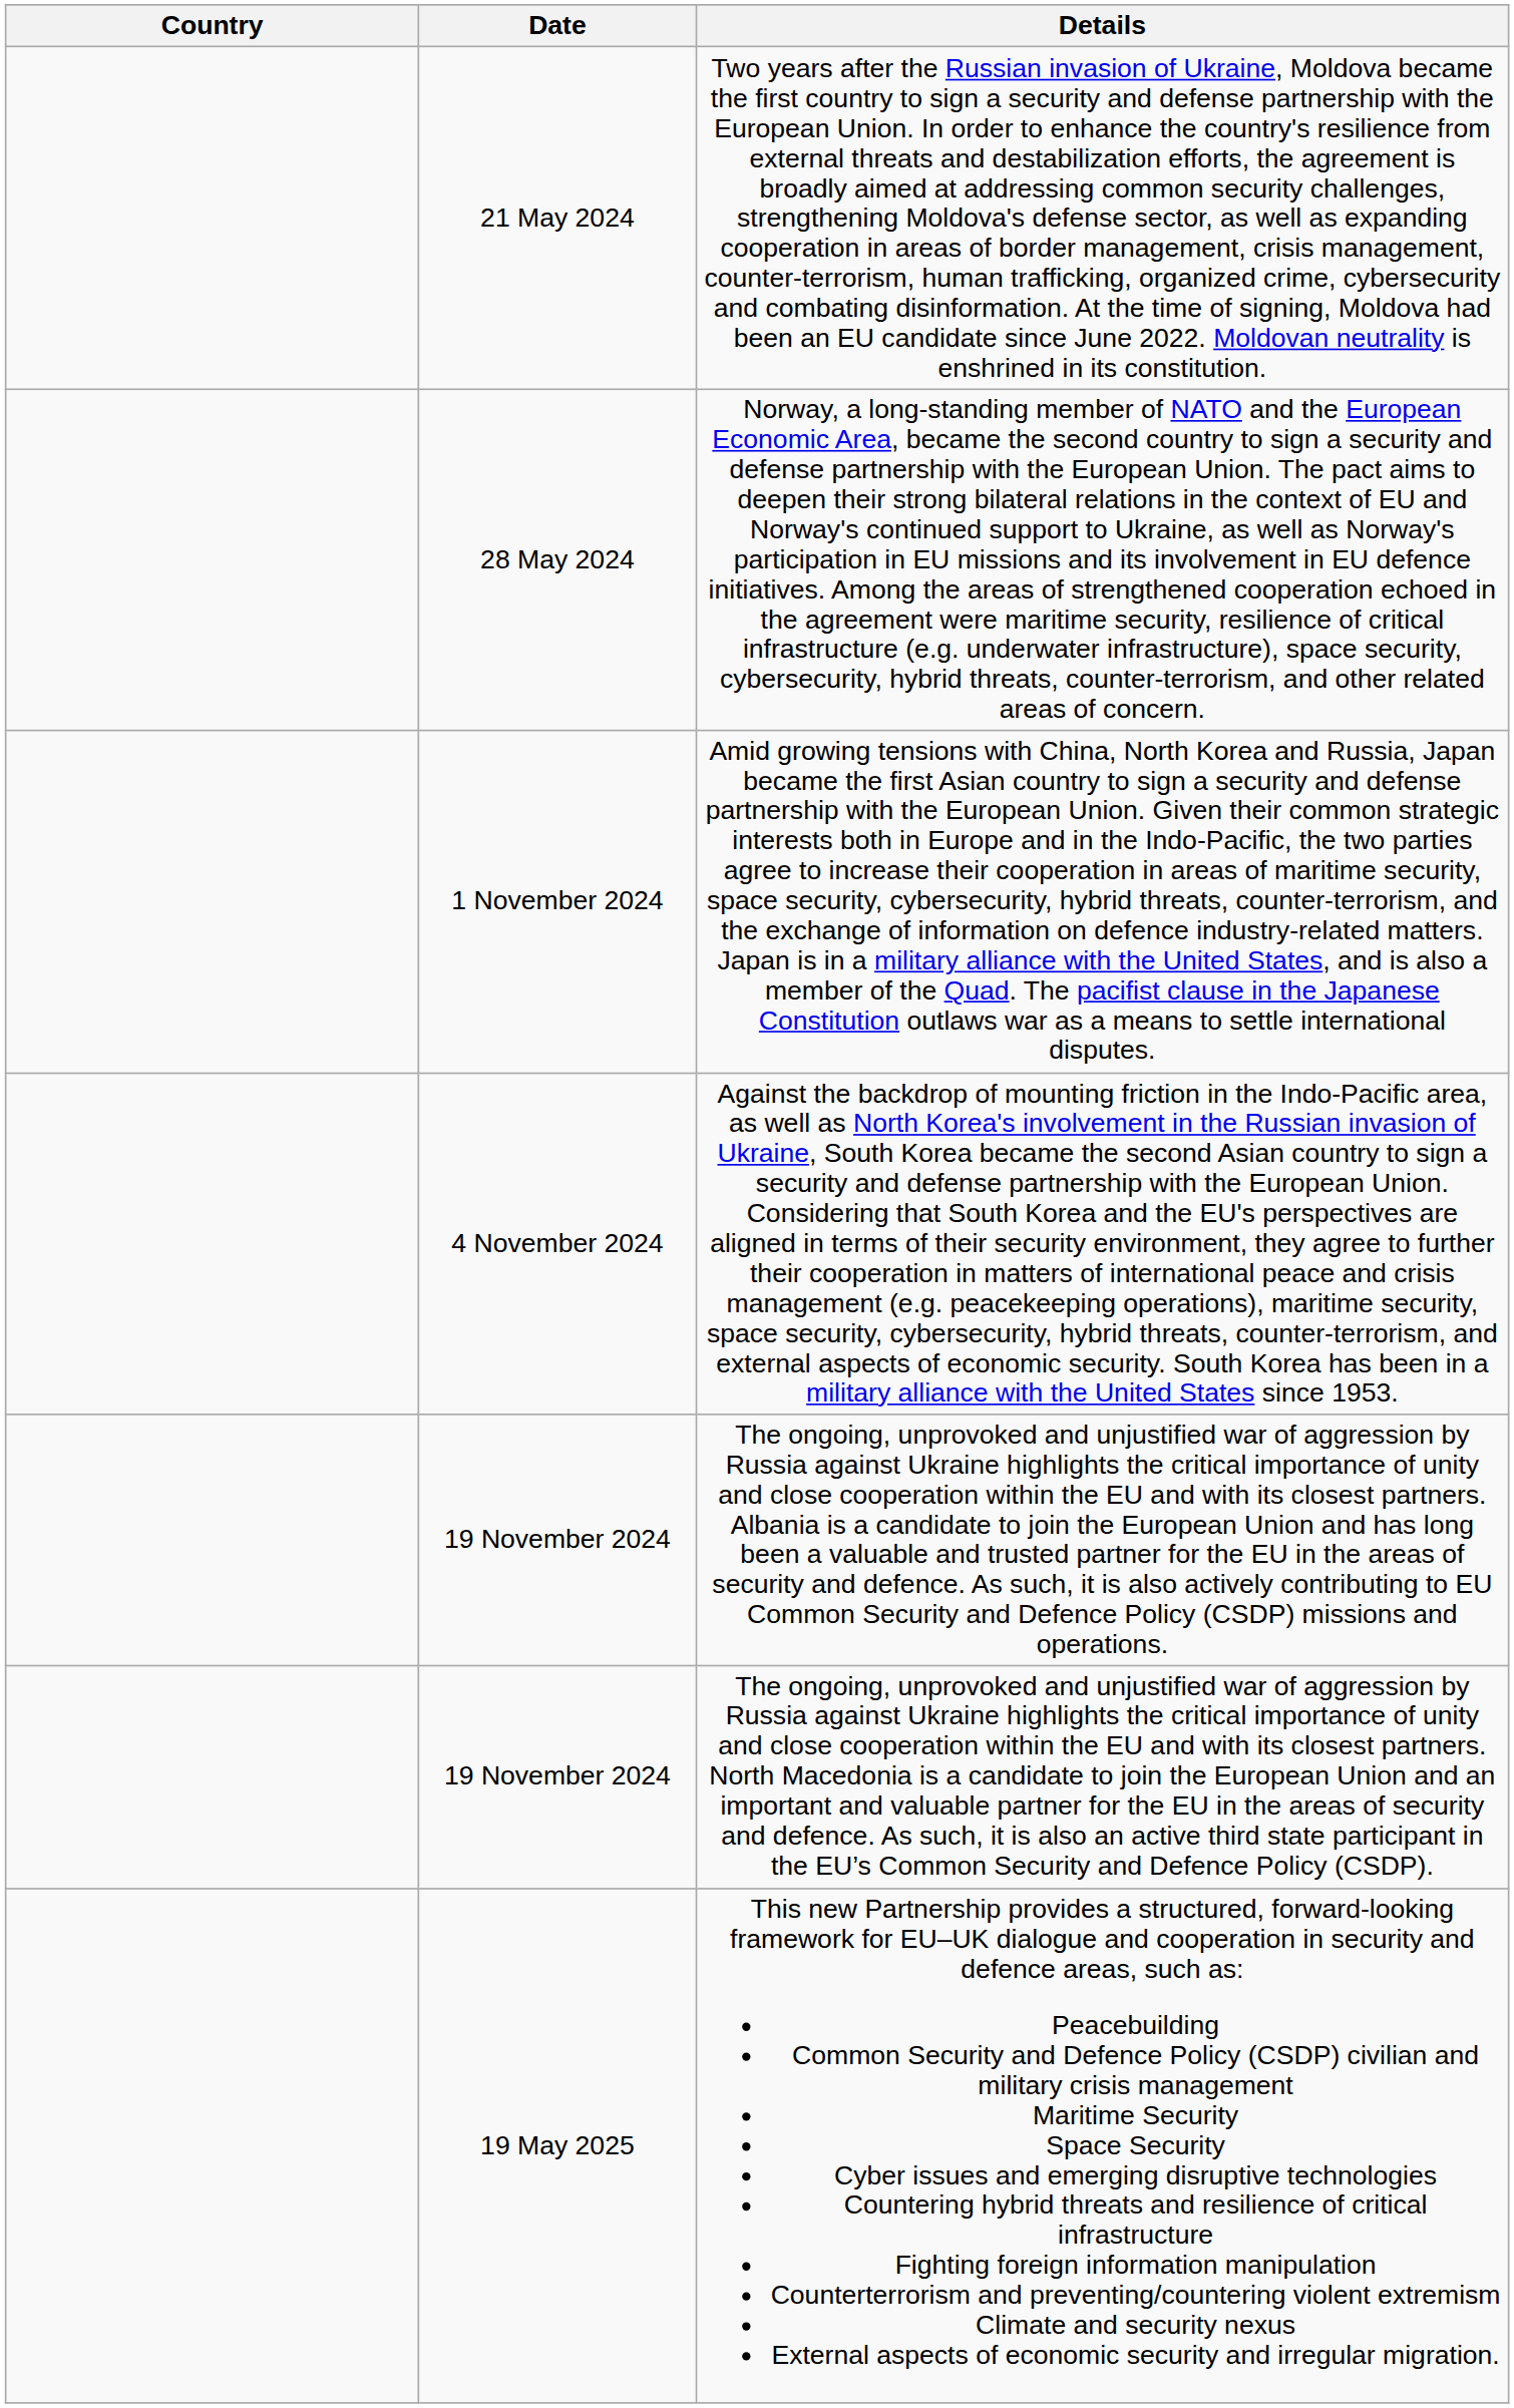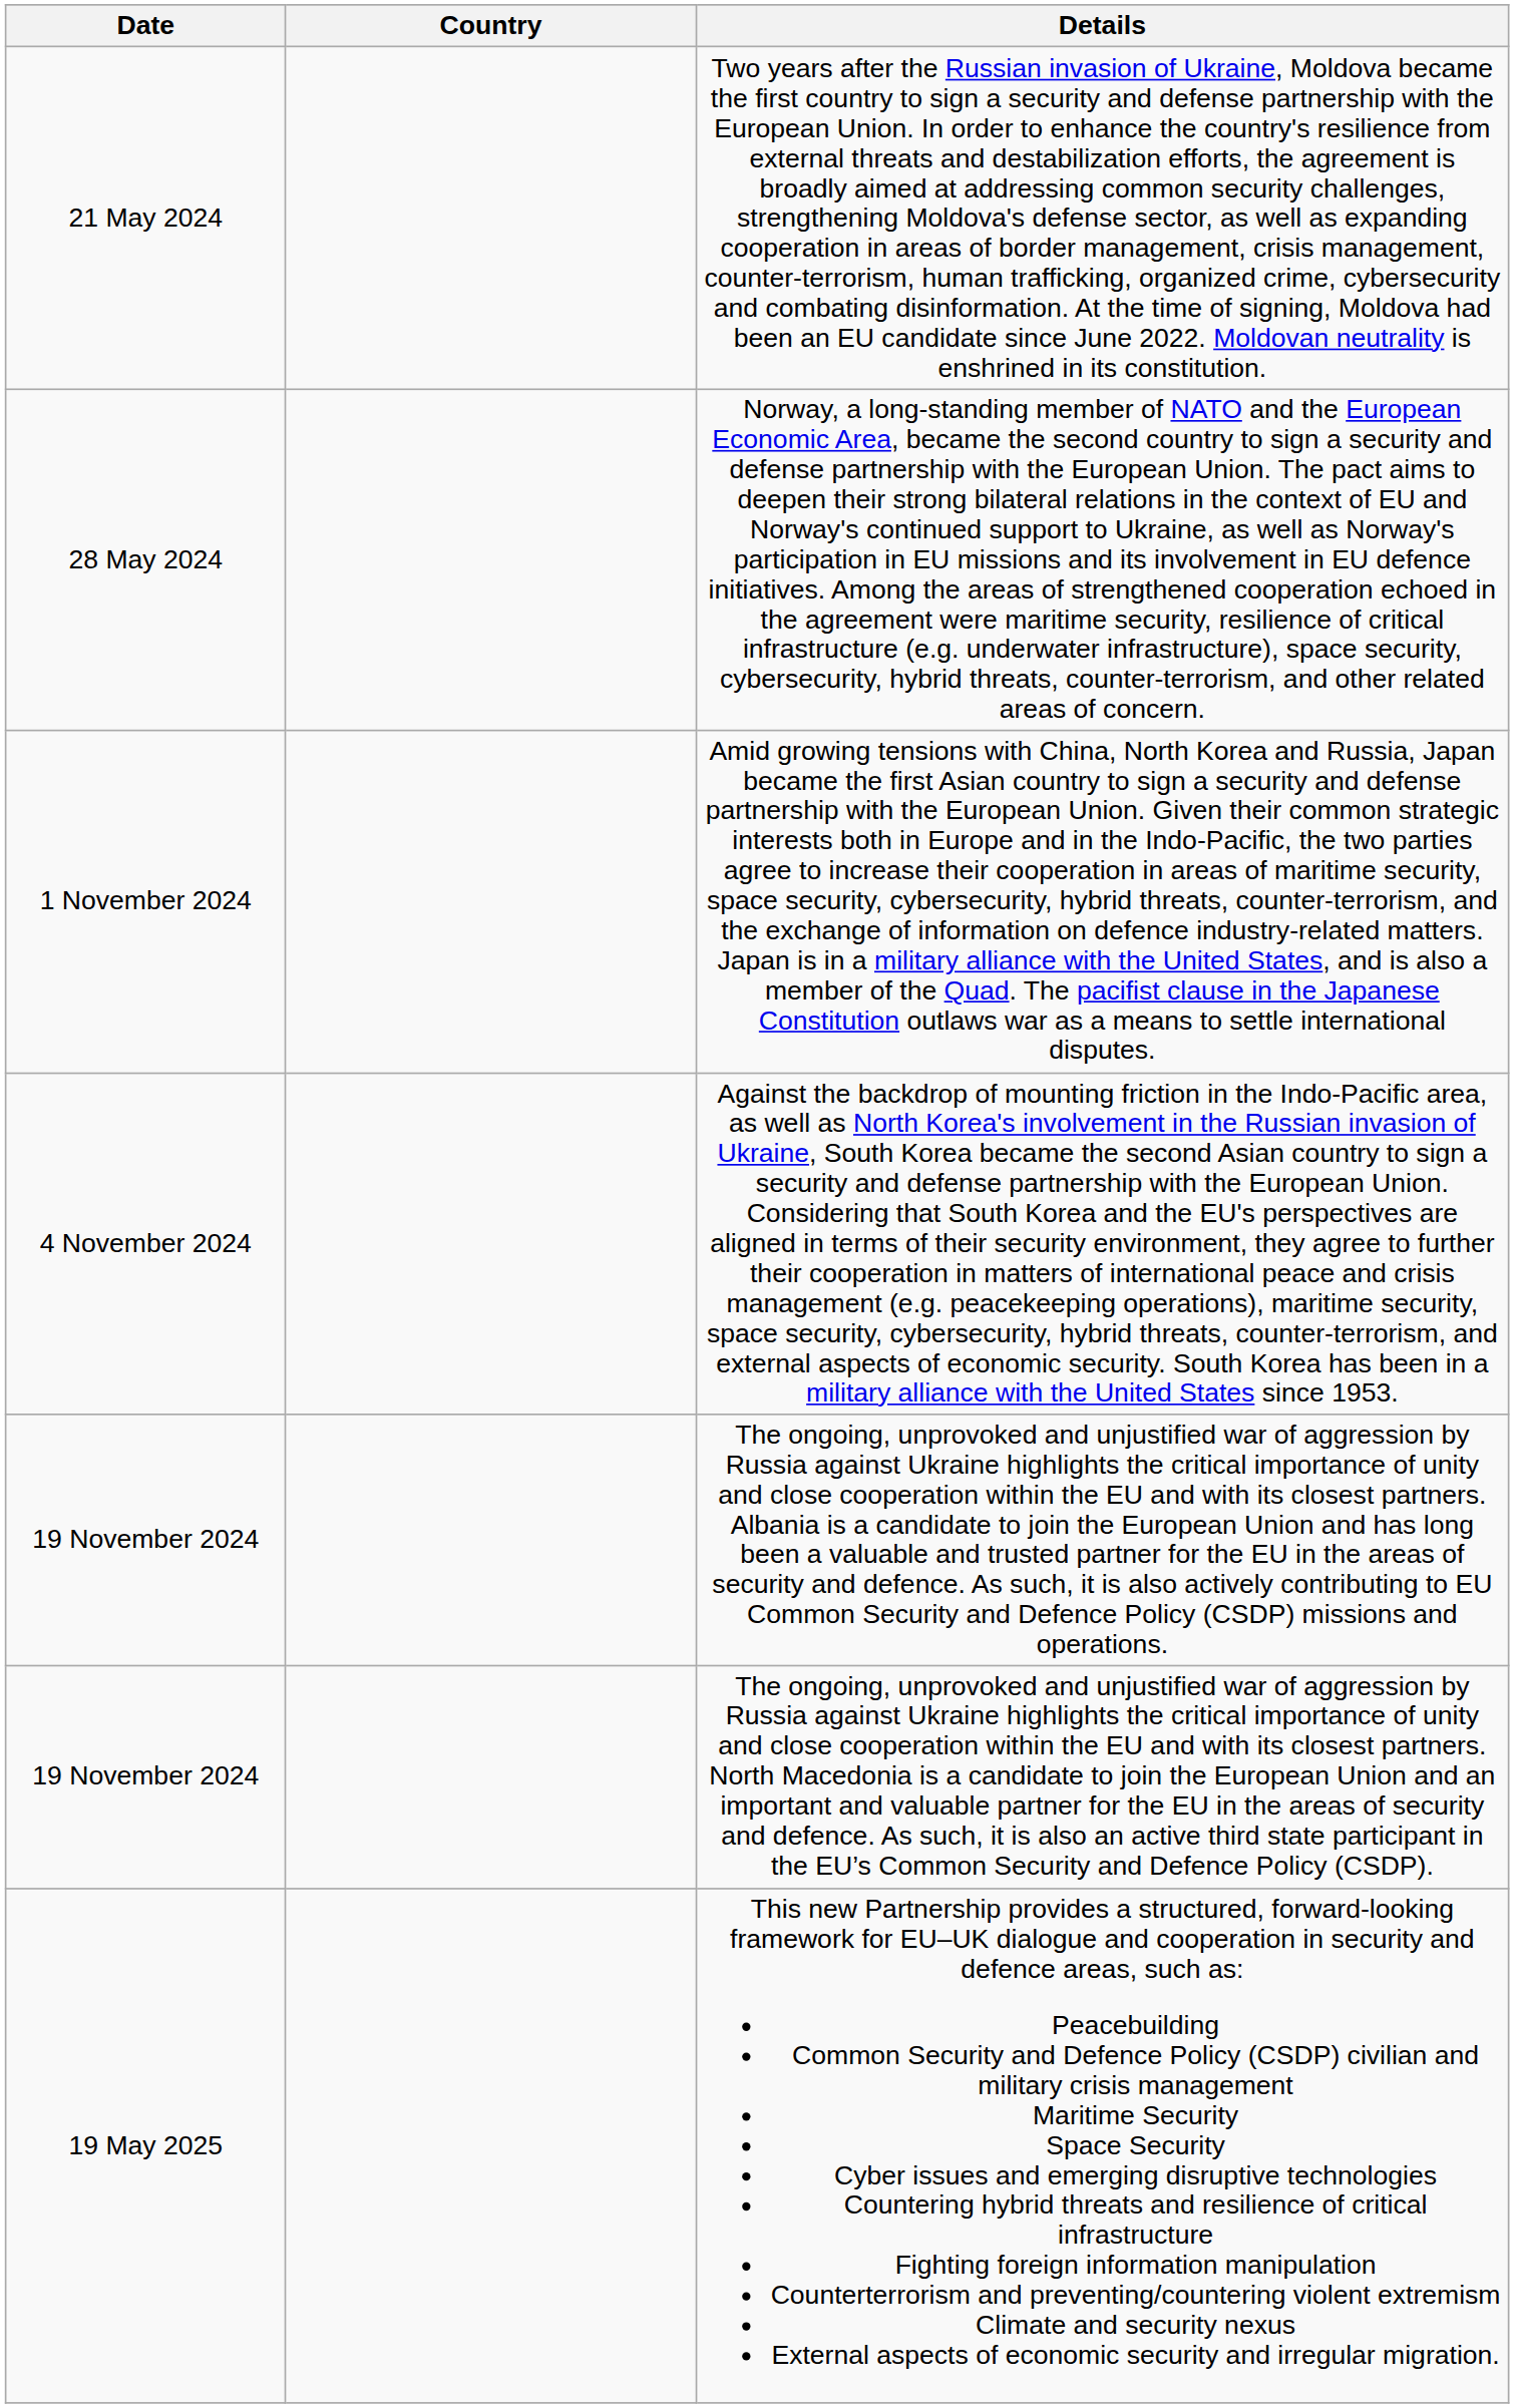columns swapped: Country <-> Date
